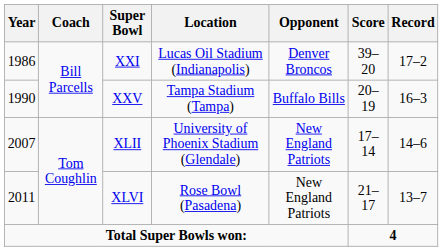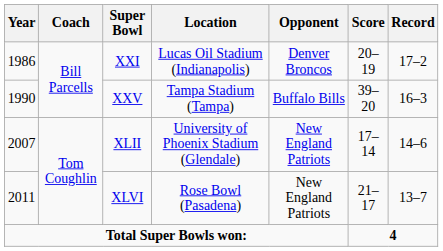XXI | Score: 39–20 -> 20–19
XXV | Score: 20–19 -> 39–20
